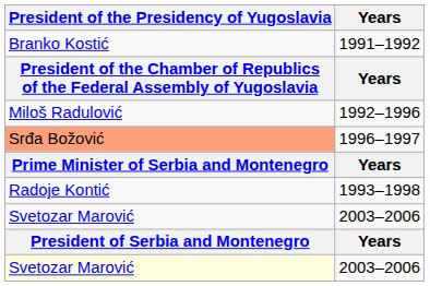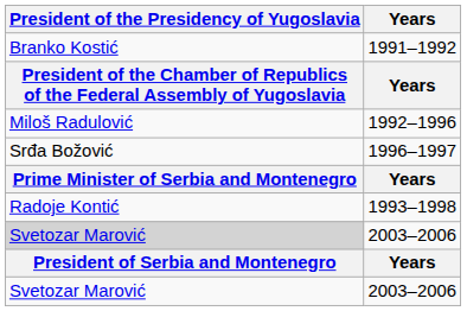row 5 | President of the Presidency of Yugoslavia: lightsalmon background -> no background
row 8 | President of the Presidency of Yugoslavia: no background -> lightgrey background
row 10 | President of the Presidency of Yugoslavia: lightyellow background -> no background
